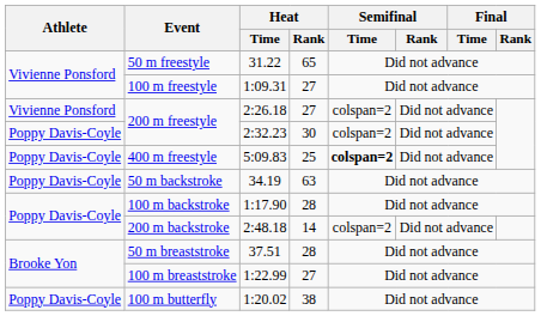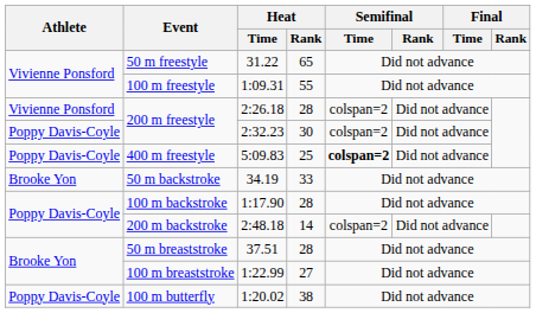100 m freestyle | Heat / Rank: 27 -> 55
200 m freestyle / 2:26.18 | Heat / Rank: 27 -> 28
50 m backstroke | Athlete: Poppy Davis-Coyle -> Brooke Yon
50 m backstroke | Heat / Rank: 63 -> 33
